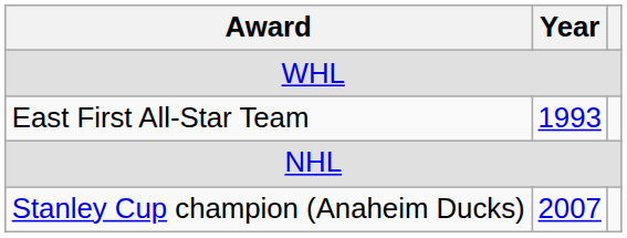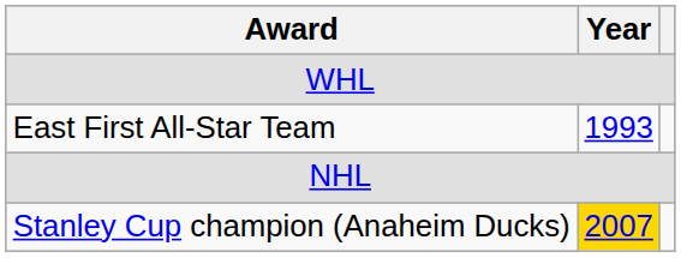Stanley Cup champion (Anaheim Ducks) | Year: no background -> gold background
